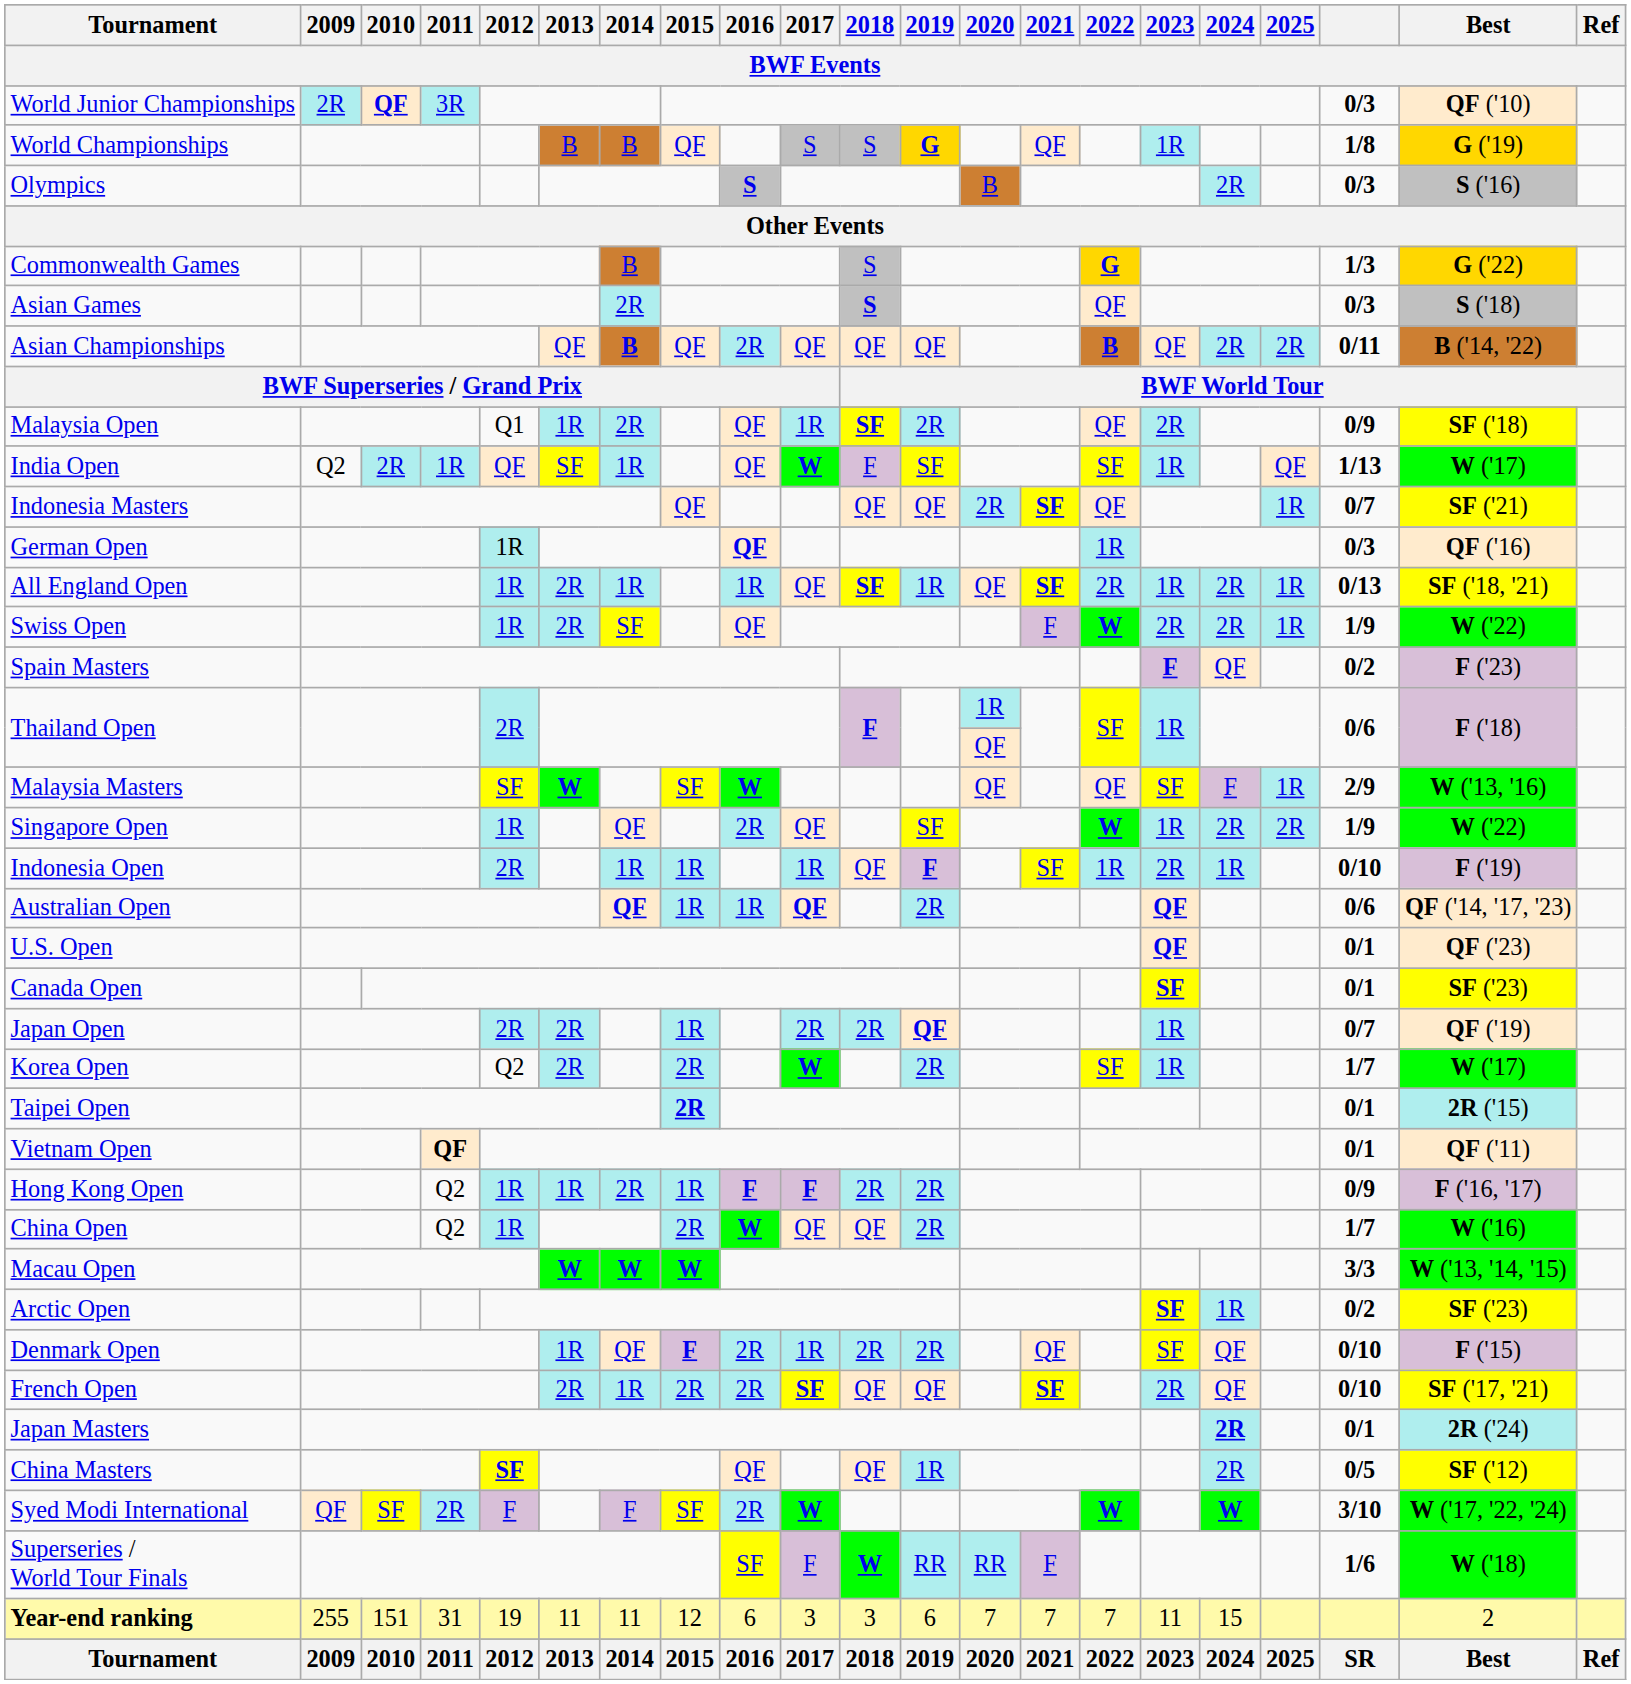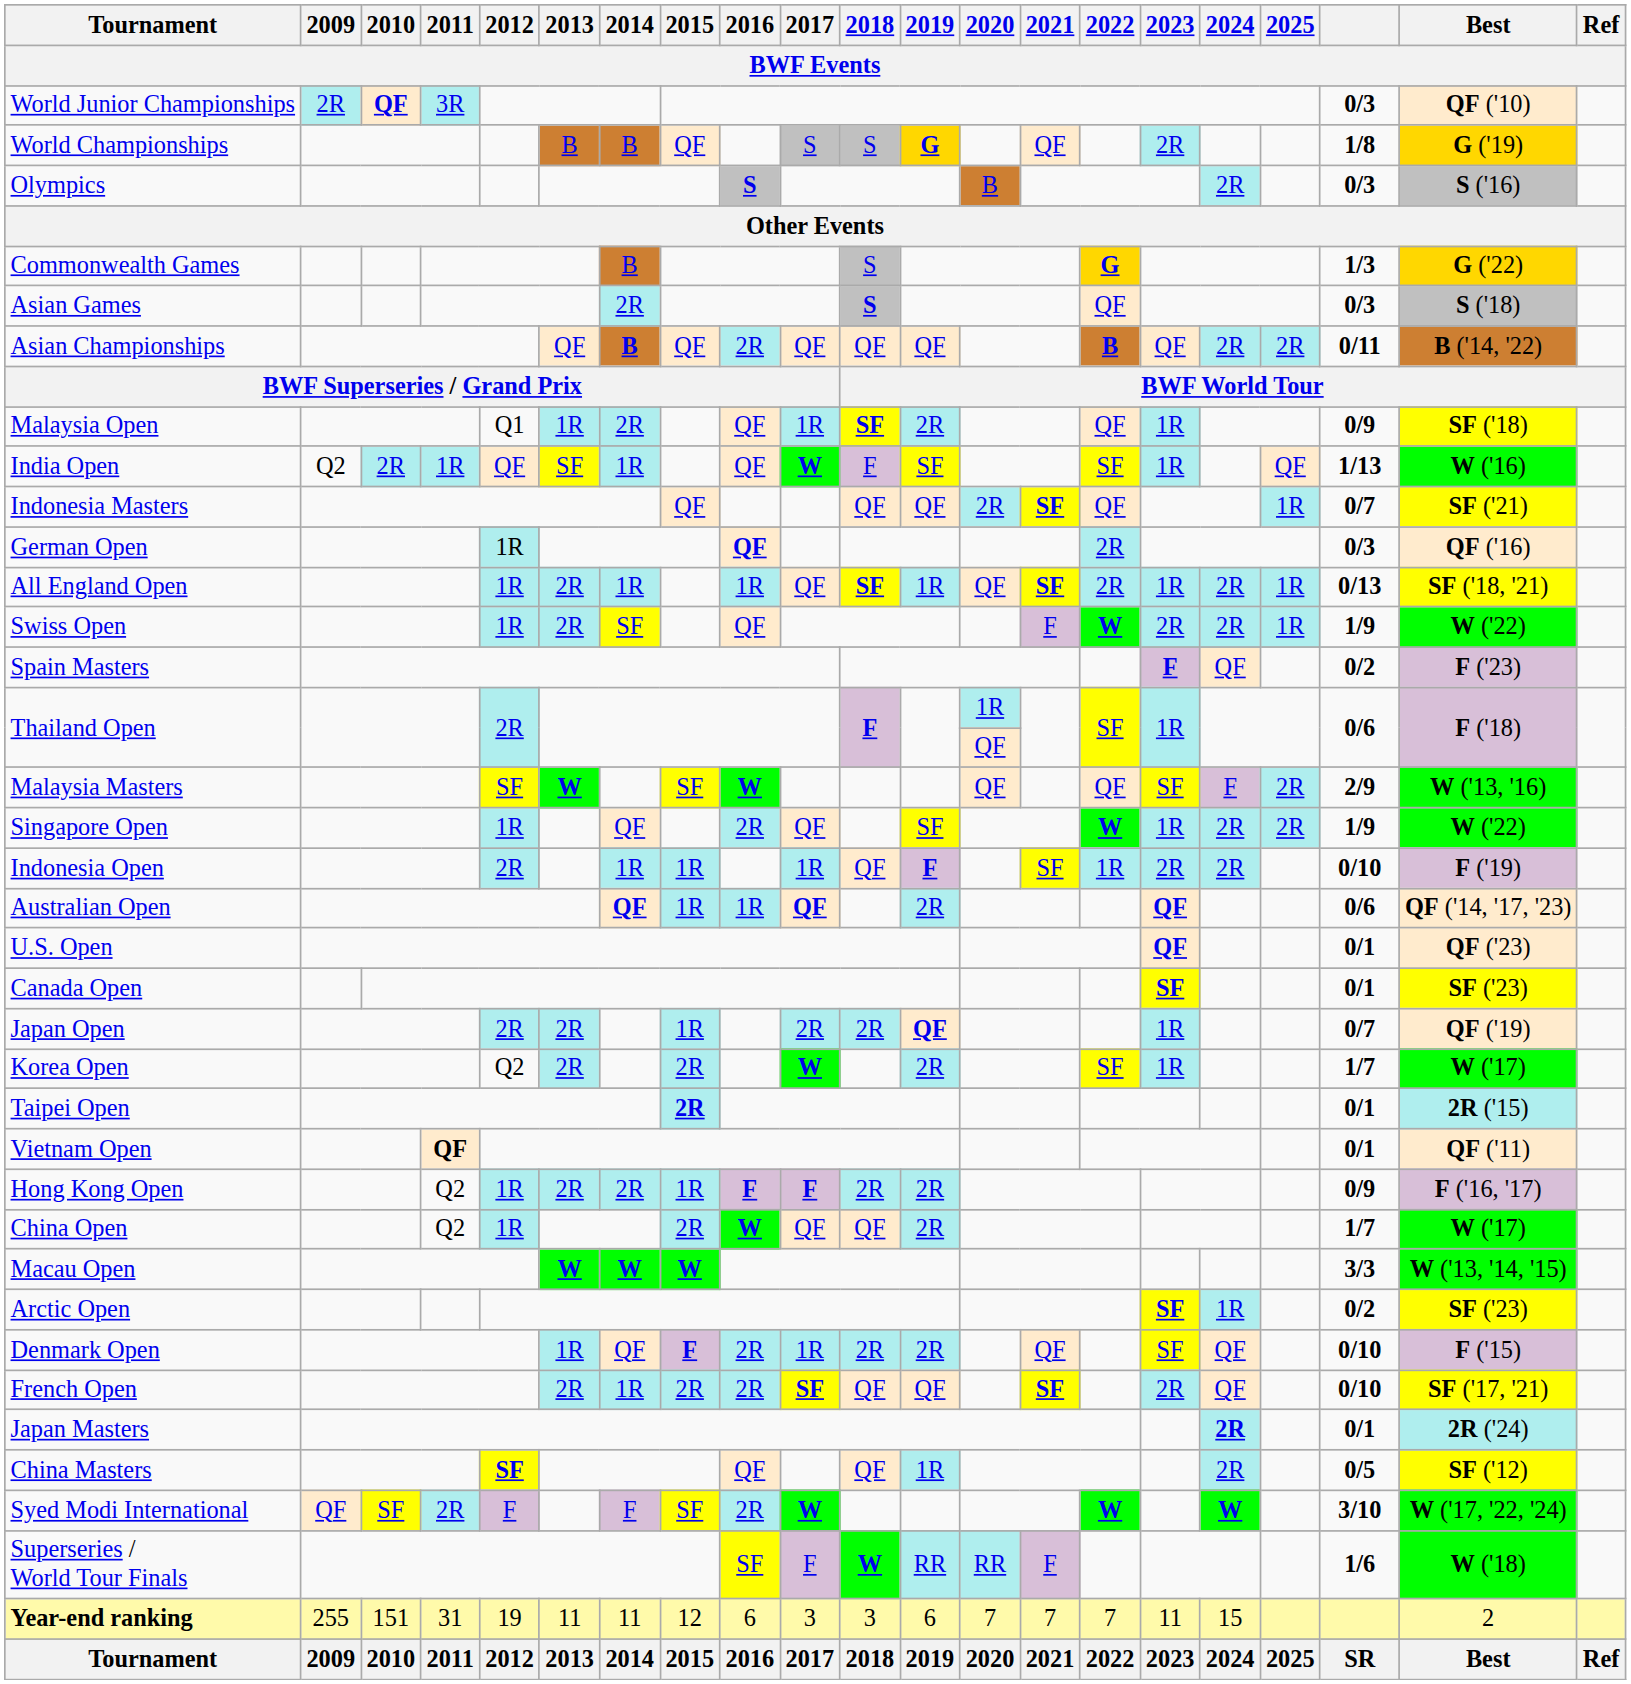World Championships | 2023: 1R -> 2R
Malaysia Open | 2023: 2R -> 1R
India Open | Best: W ('17) -> W ('16)
German Open | 2022: 1R -> 2R
Malaysia Masters | 2025: 1R -> 2R
Indonesia Open | 2024: 1R -> 2R
Hong Kong Open | 2013: 1R -> 2R
China Open | Best: W ('16) -> W ('17)
